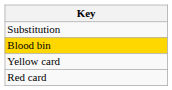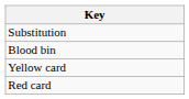row 3 | column 1: gold background -> no background
